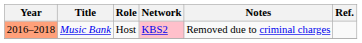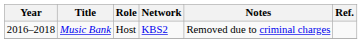Music Bank | Year: lightsalmon background -> no background
Music Bank | Network: pink background -> no background
